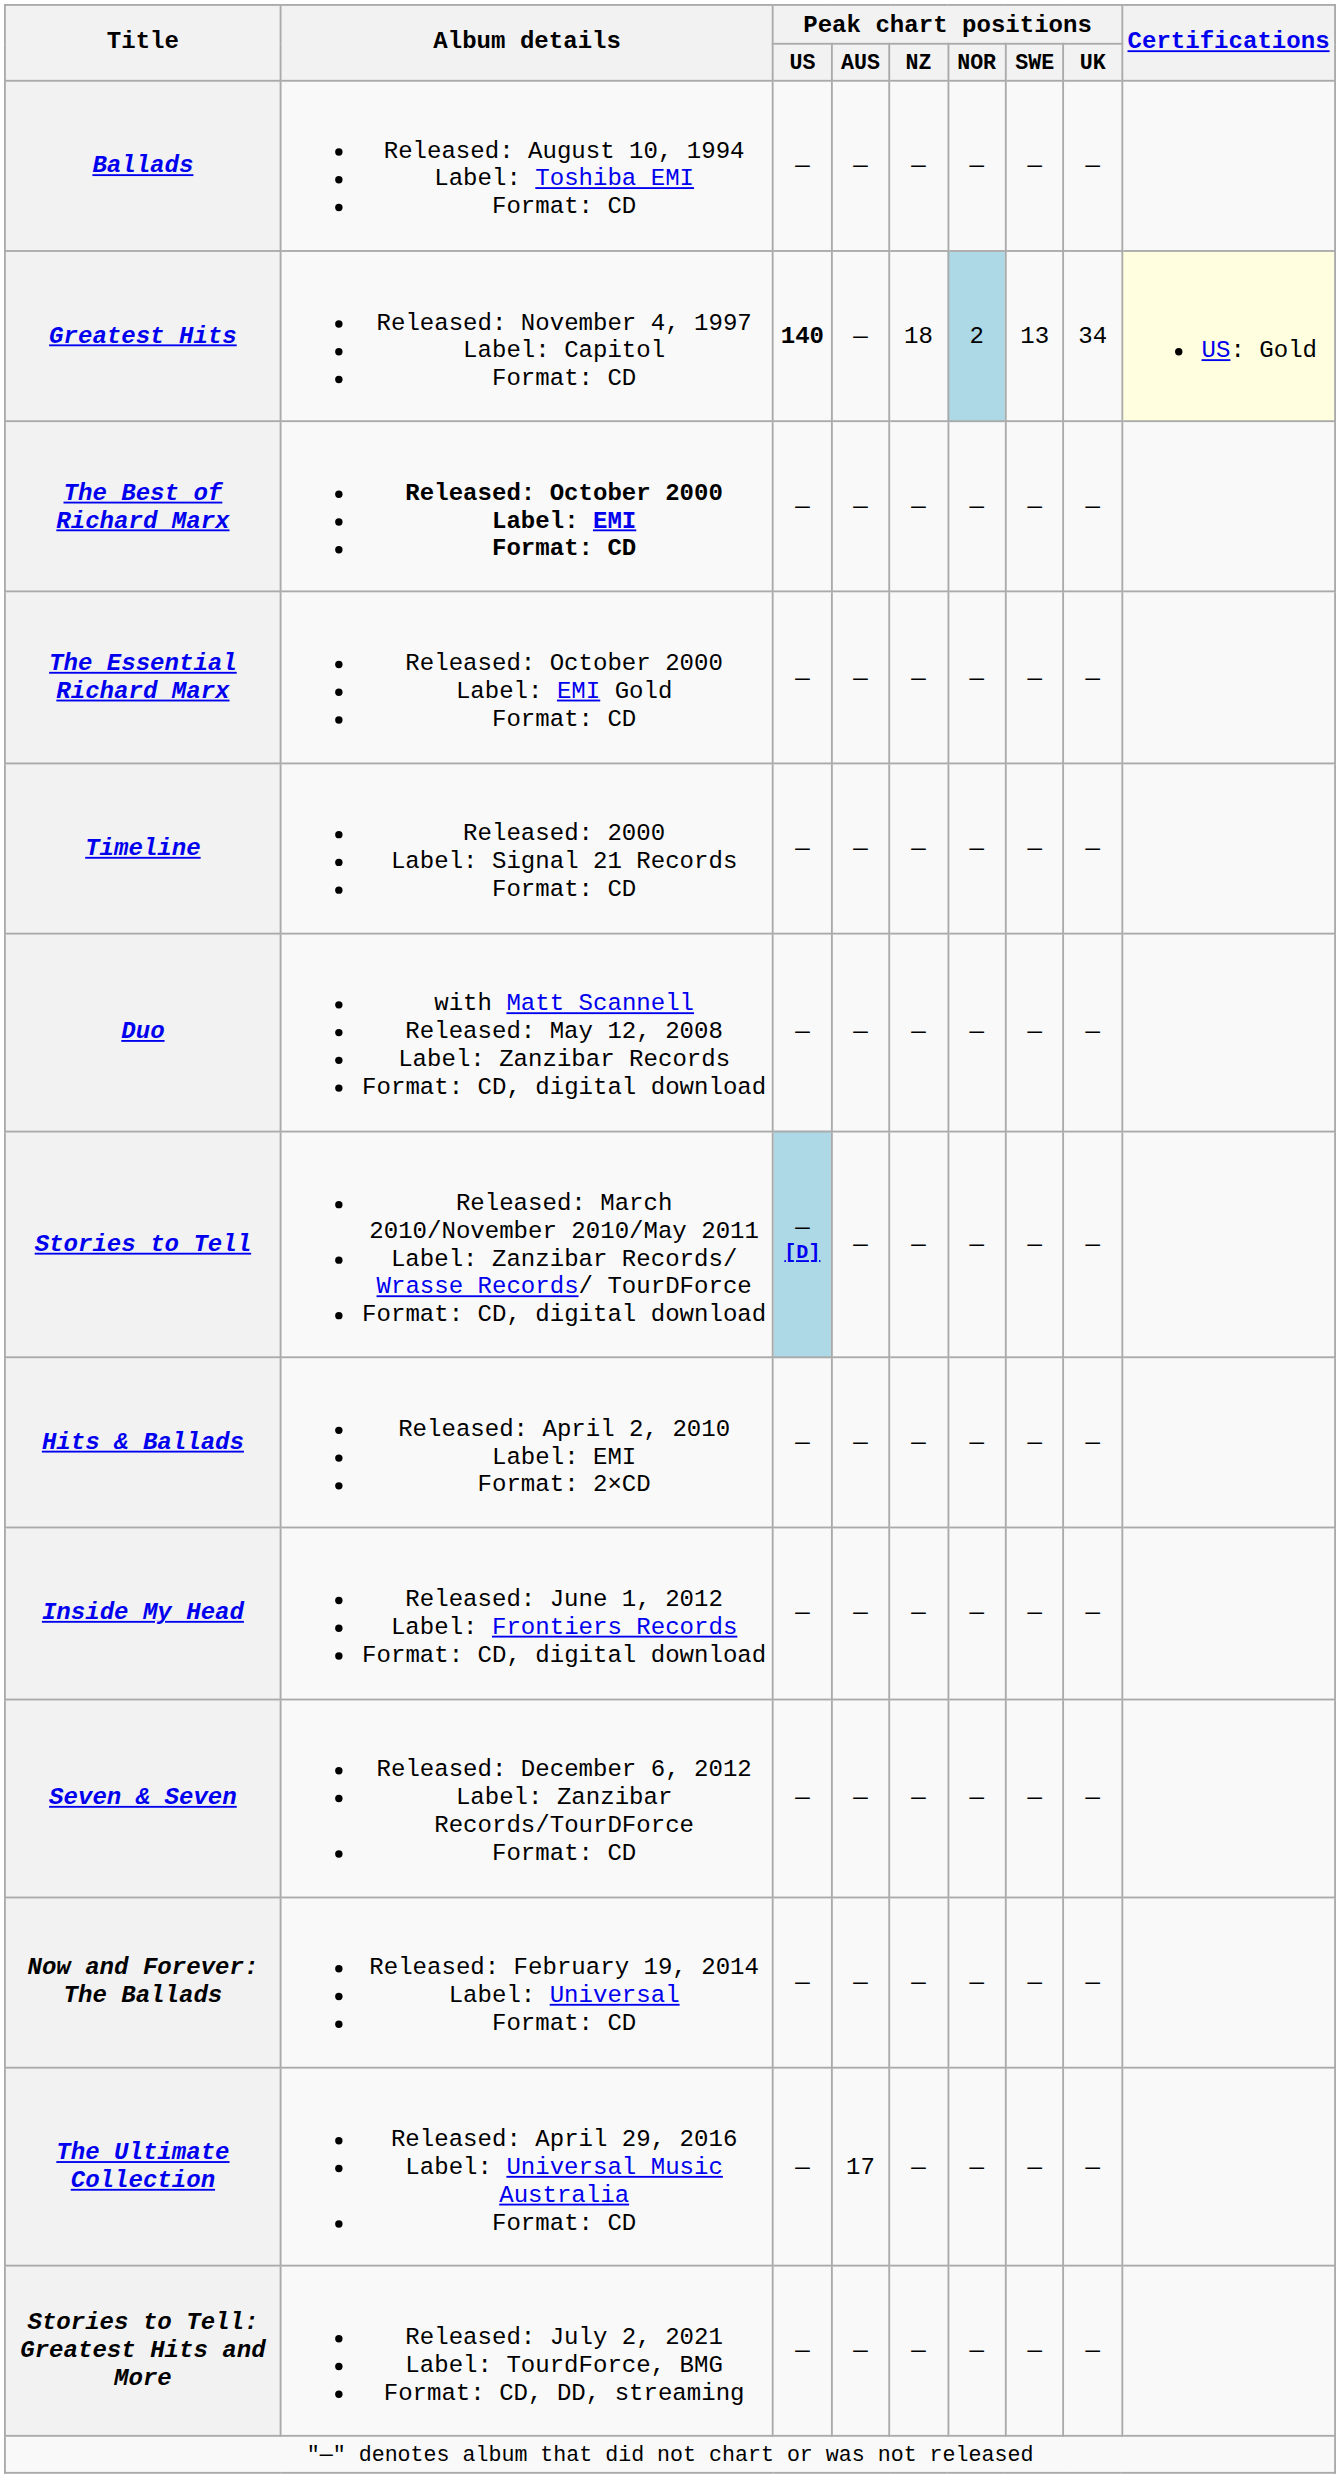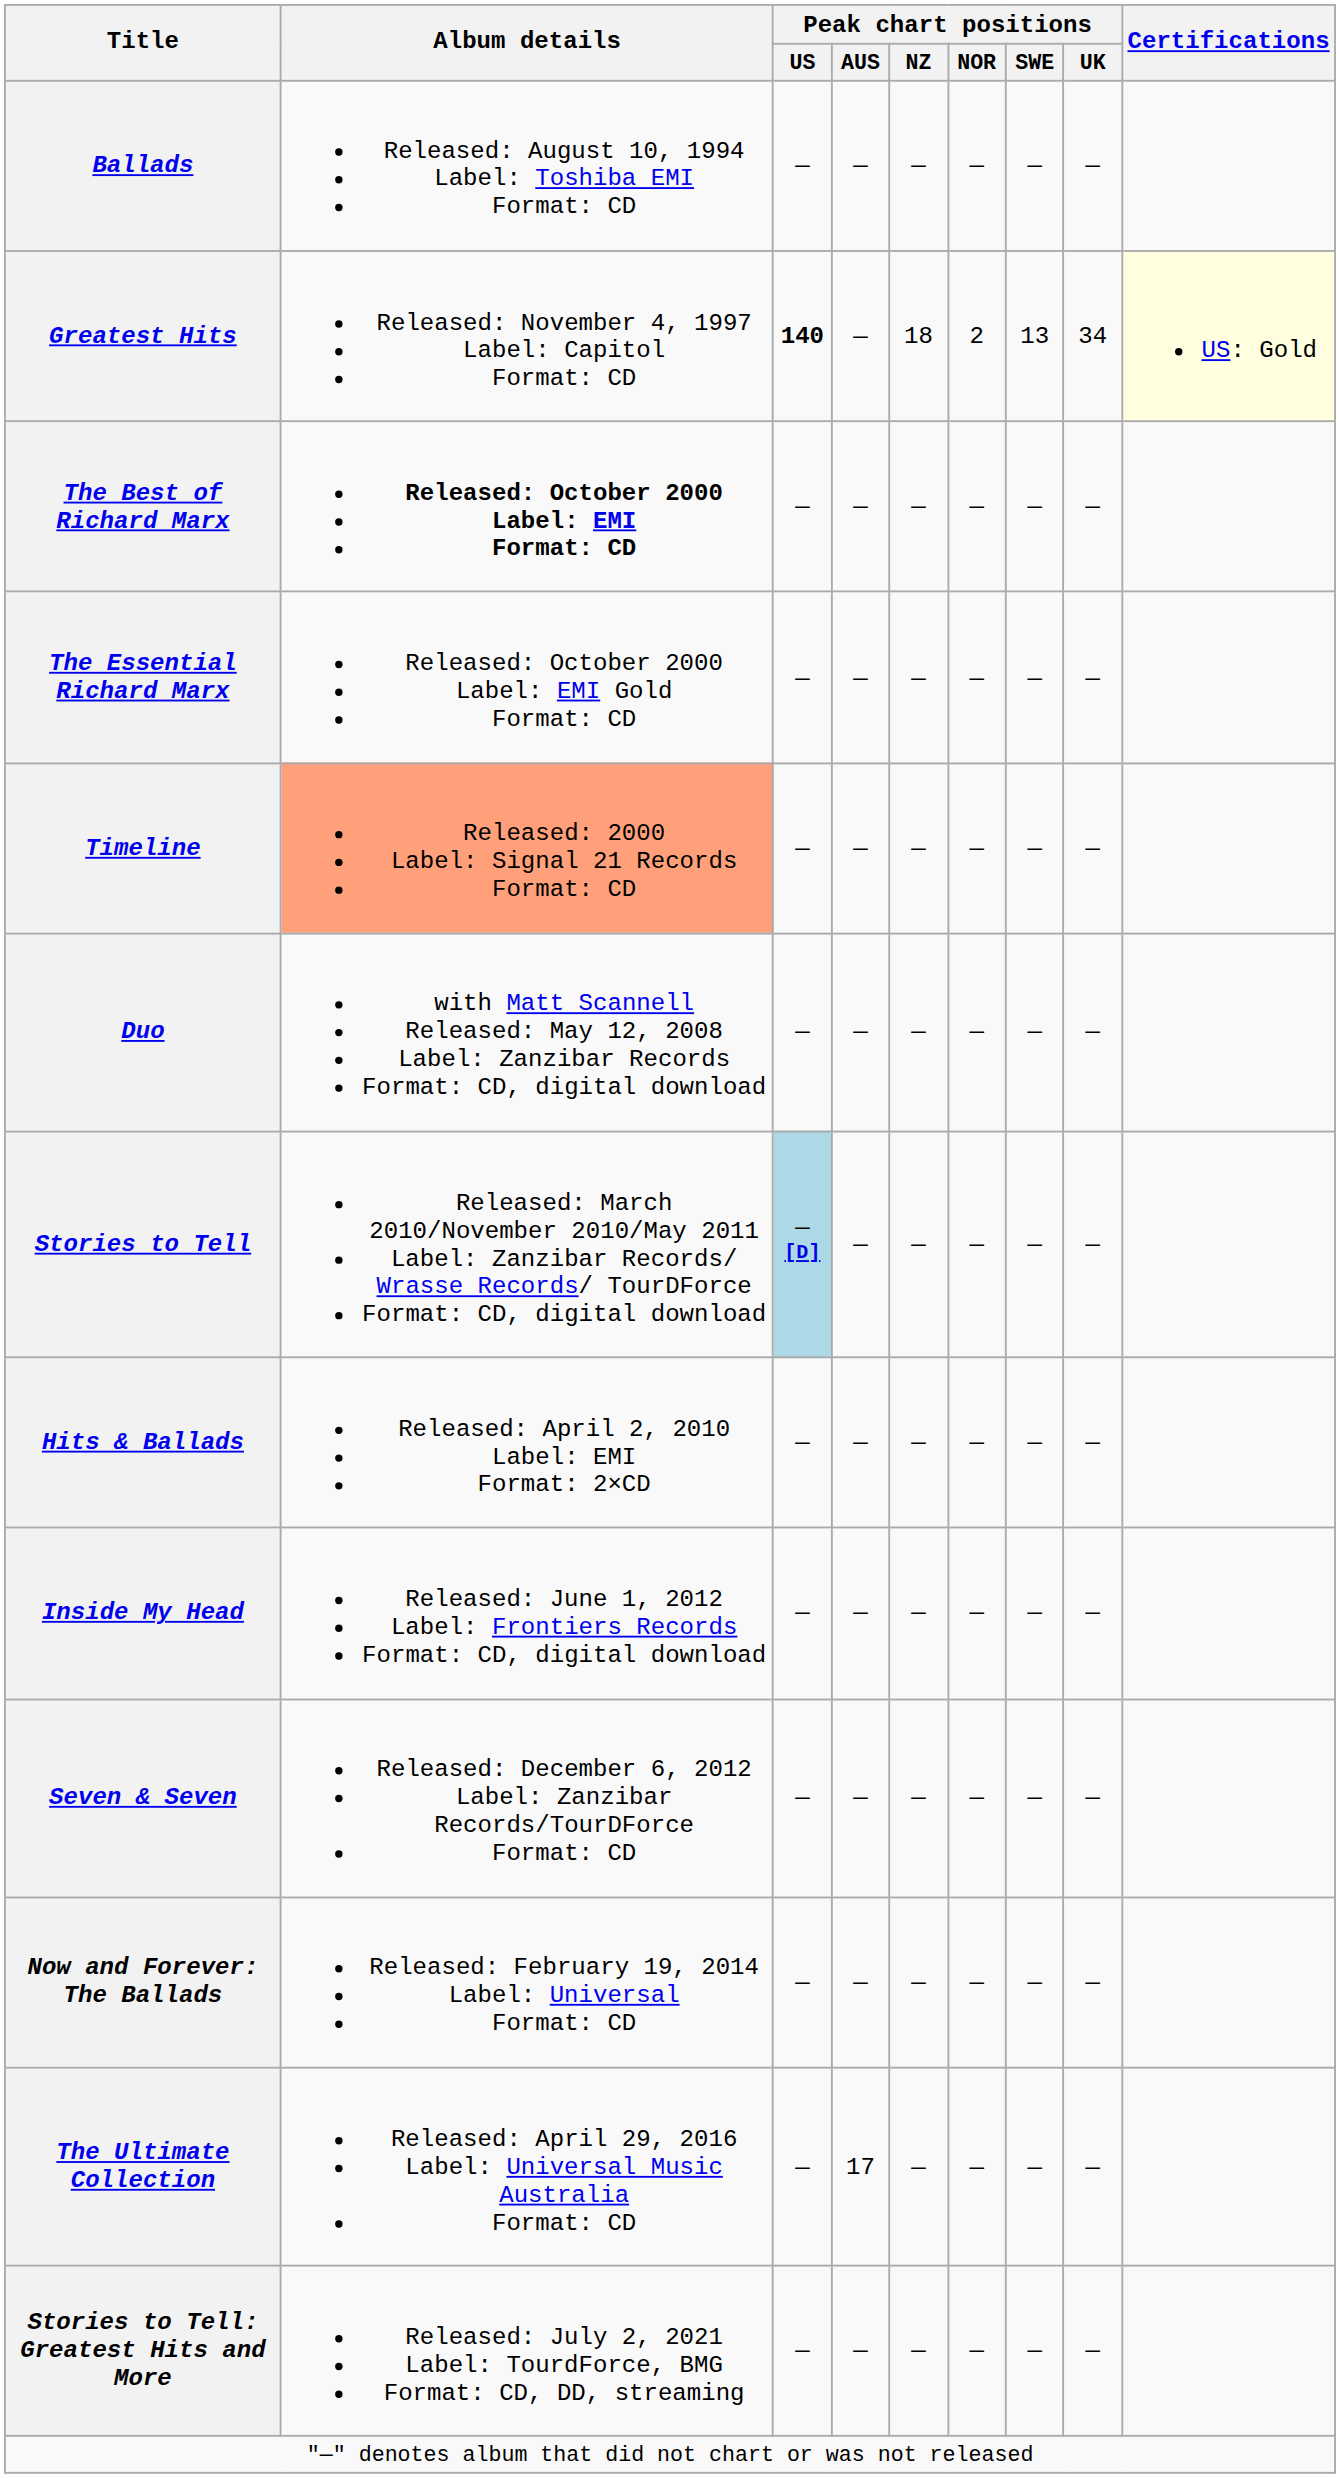Greatest Hits | Peak chart positions / NOR: lightblue background -> no background
Timeline | Album details: no background -> lightsalmon background
